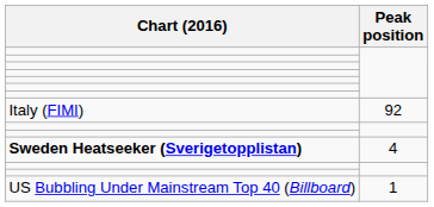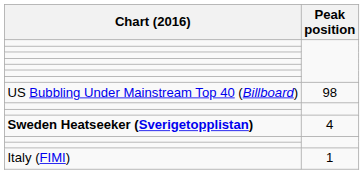row 9 | Chart (2016): Italy (FIMI) -> US Bubbling Under Mainstream Top 40 (Billboard)
row 9 | Peak position: 92 -> 98
row 15 | Chart (2016): US Bubbling Under Mainstream Top 40 (Billboard) -> Italy (FIMI)
